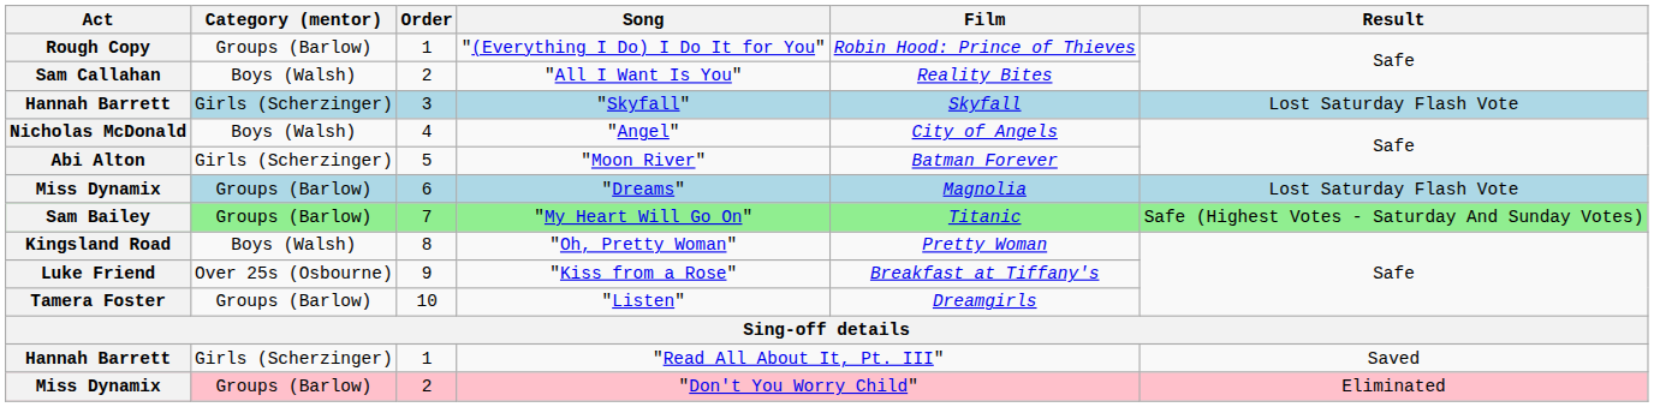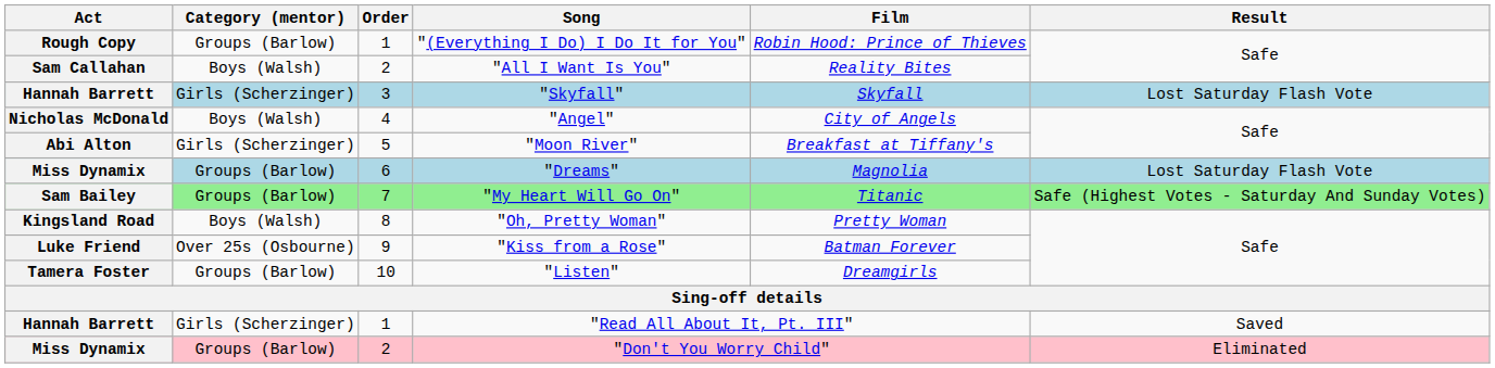"Moon River" | Film: Batman Forever -> Breakfast at Tiffany's
"Kiss from a Rose" | Film: Breakfast at Tiffany's -> Batman Forever
